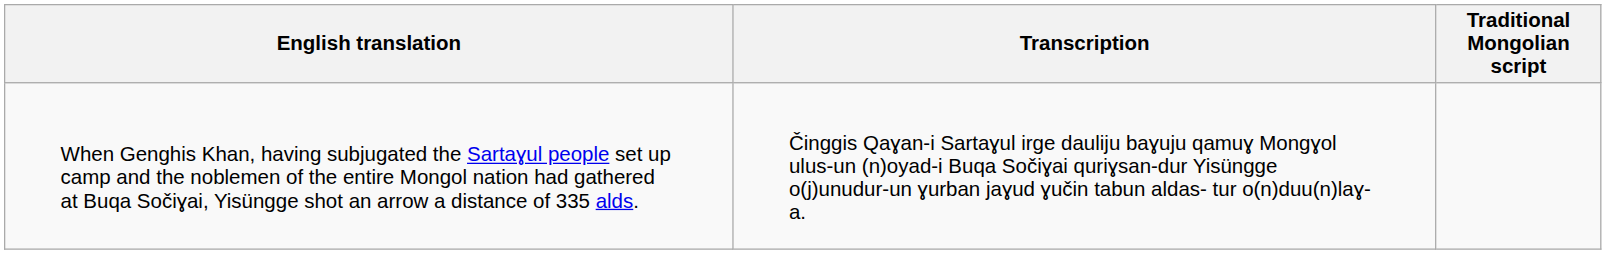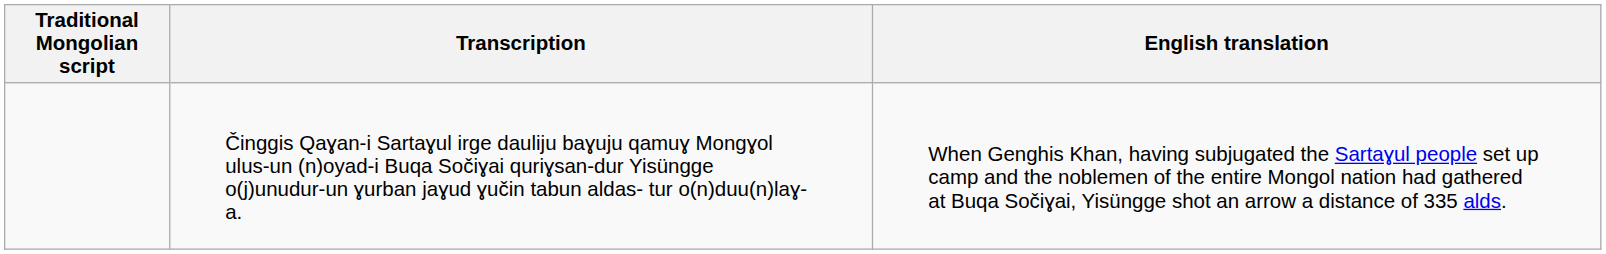columns swapped: Traditional Mongolian script <-> English translation
